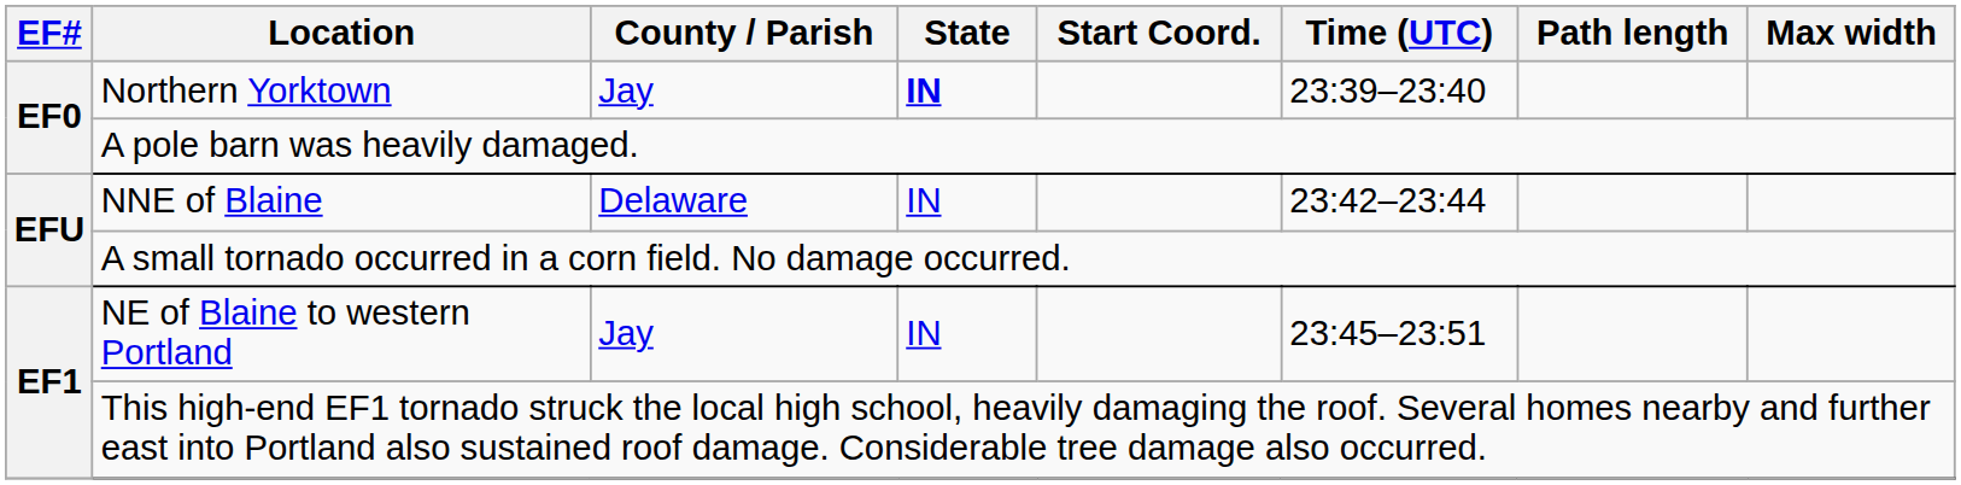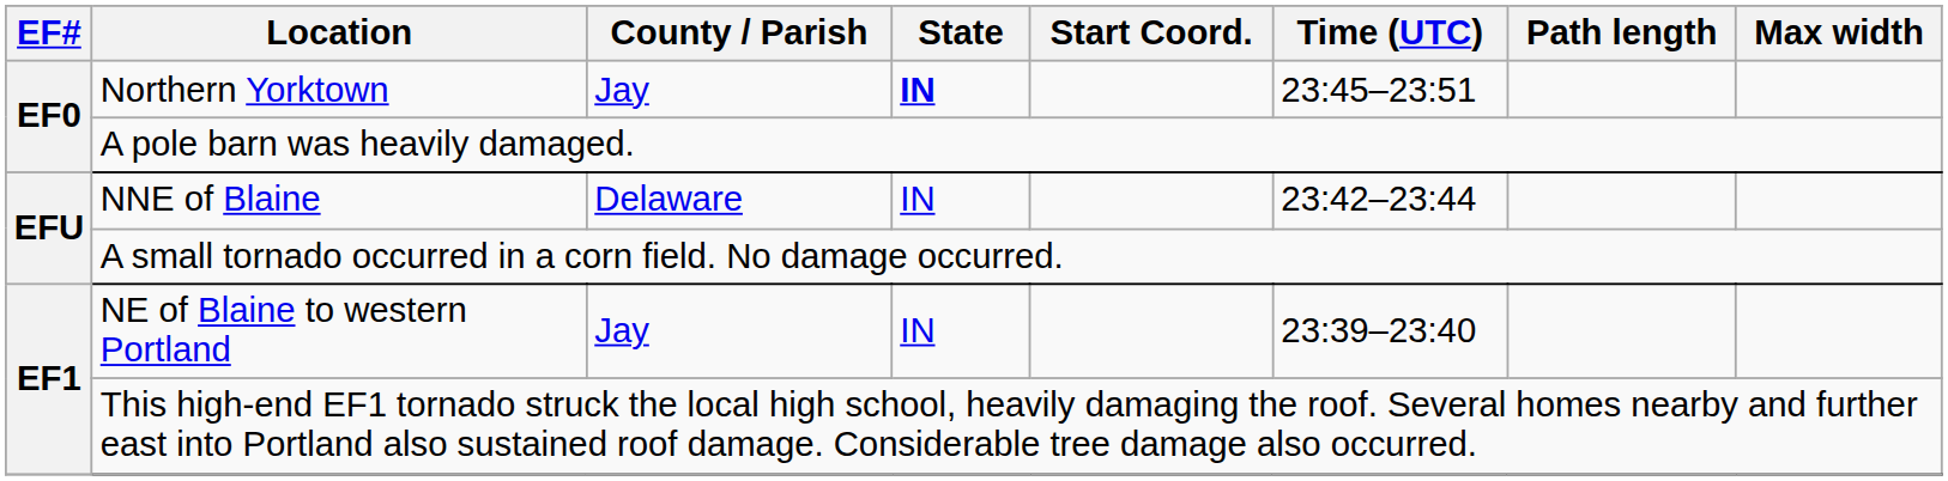Northern Yorktown | Time (UTC): 23:39–23:40 -> 23:45–23:51
NE of Blaine to western Portland | Time (UTC): 23:45–23:51 -> 23:39–23:40
